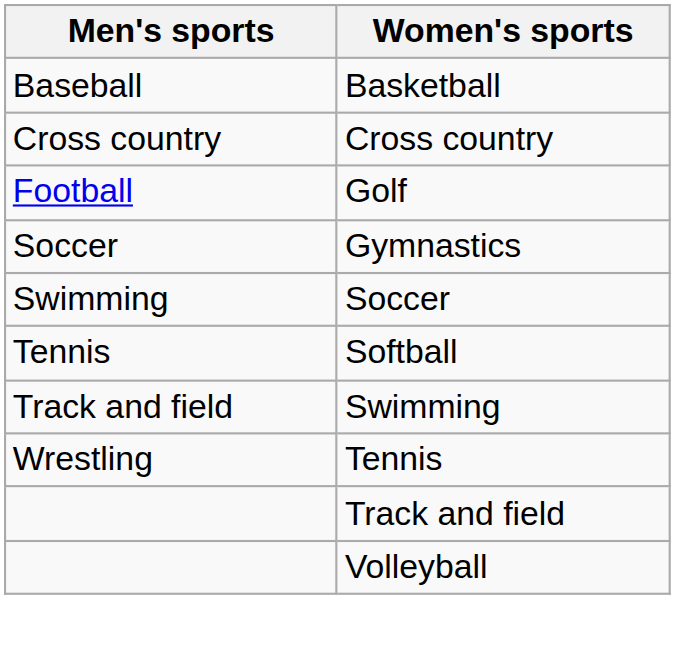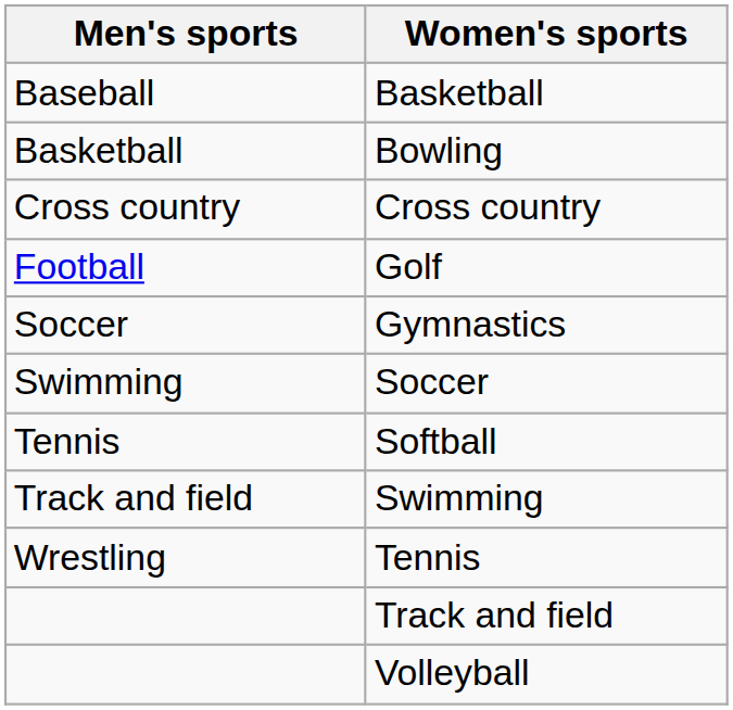+ row: Basketball | Bowling
